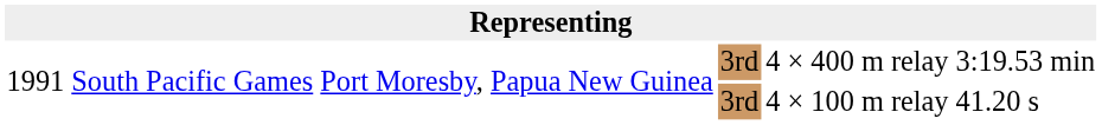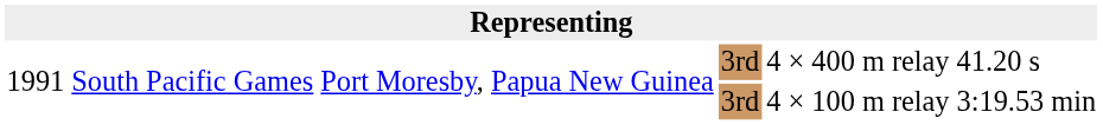row 2 | column 6: 3:19.53 min -> 41.20 s
row 3 | column 6: 41.20 s -> 3:19.53 min
